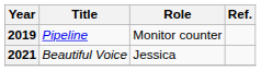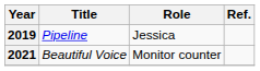2019 | Role: Monitor counter -> Jessica
2021 | Role: Jessica -> Monitor counter
